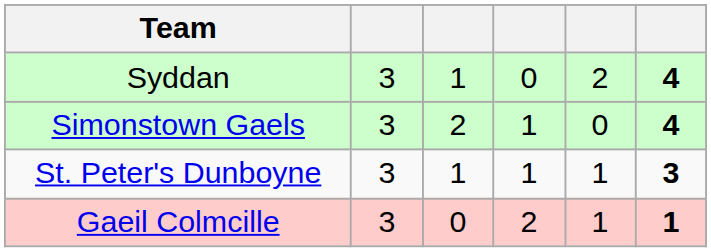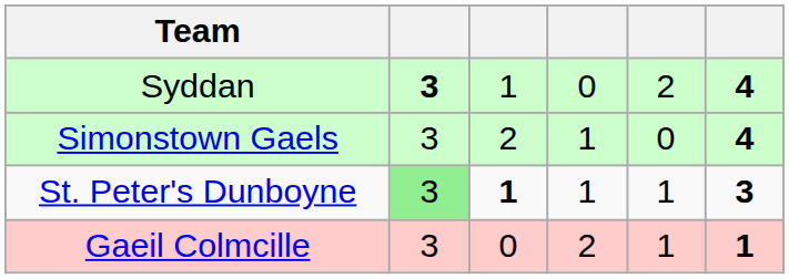Syddan | column 2: normal -> bold
St. Peter's Dunboyne | column 2: no background -> lightgreen background
St. Peter's Dunboyne | column 3: normal -> bold
